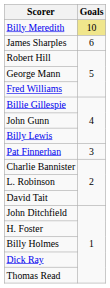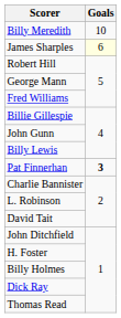Billy Meredith | Goals: khaki background -> no background
James Sharples | Goals: no background -> lightyellow background
Pat Finnerhan | Goals: normal -> bold
